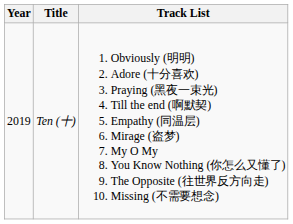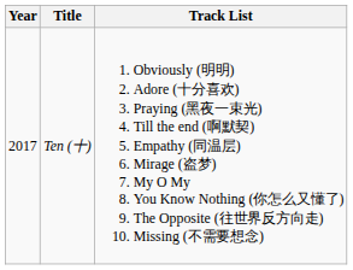Ten (十) | Year: 2019 -> 2017
